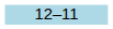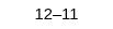row 1 | column 1: lightblue background -> no background
